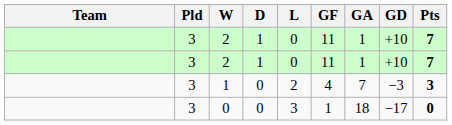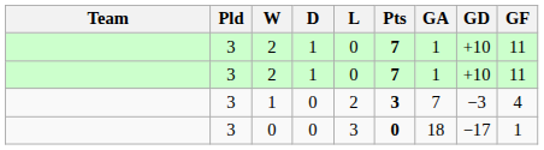columns swapped: GF <-> Pts
